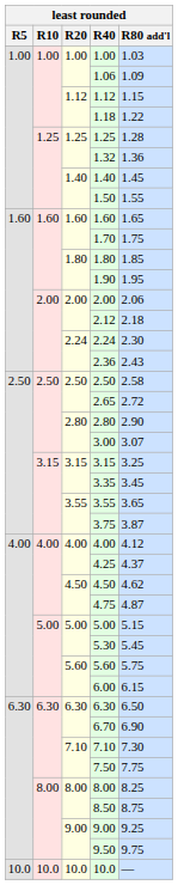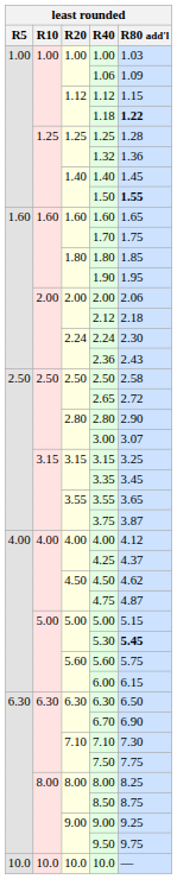1.18 | R80 add'l: normal -> bold
1.50 | R80 add'l: normal -> bold
5.30 | R80 add'l: normal -> bold
